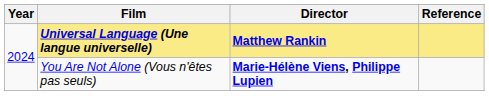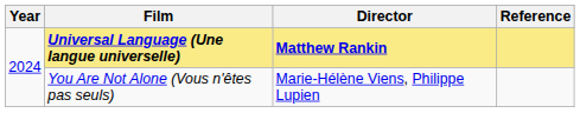You Are Not Alone (Vous n'êtes pas seuls) | Director: bold -> normal
